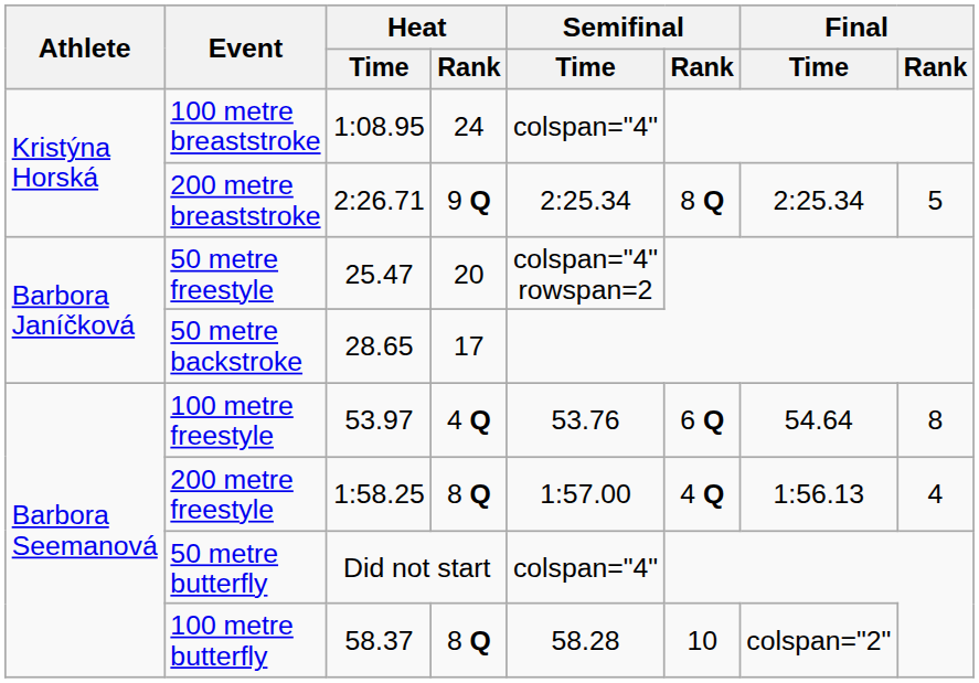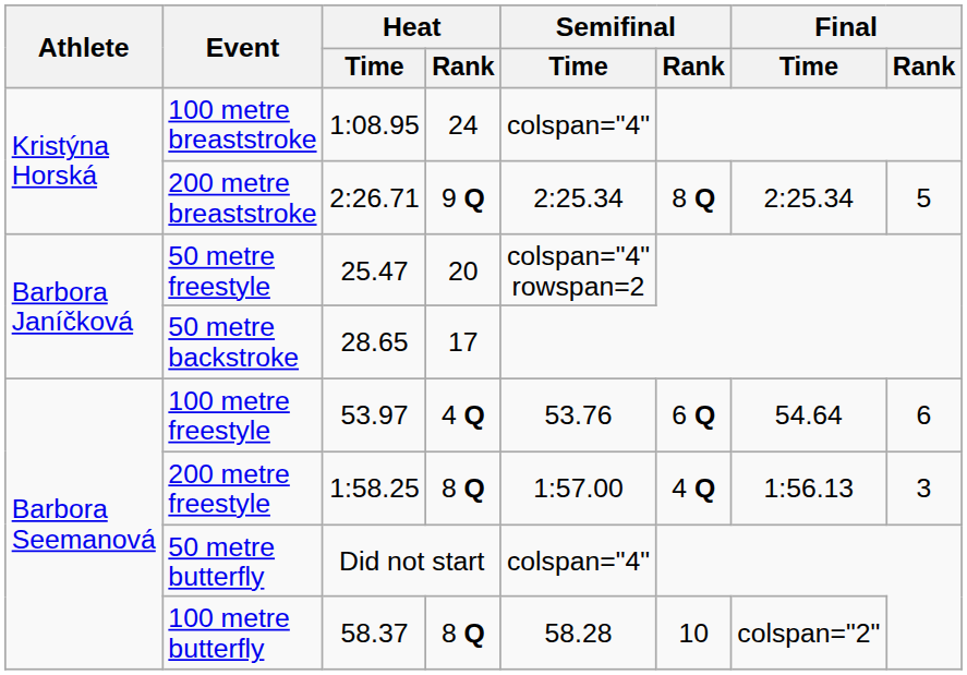100 metre freestyle | Final / Rank: 8 -> 6
200 metre freestyle | Final / Rank: 4 -> 3
